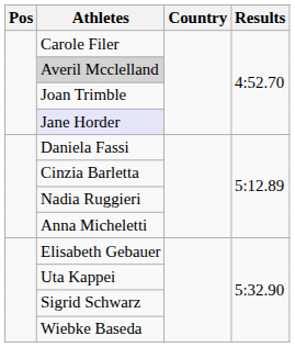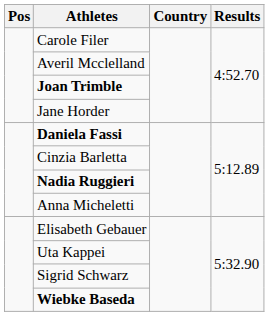Averil Mcclelland | Athletes: lightgrey background -> no background
Joan Trimble | Athletes: normal -> bold
Jane Horder | Athletes: lavender background -> no background
Daniela Fassi | Athletes: normal -> bold
Nadia Ruggieri | Athletes: normal -> bold
Wiebke Baseda | Athletes: normal -> bold
